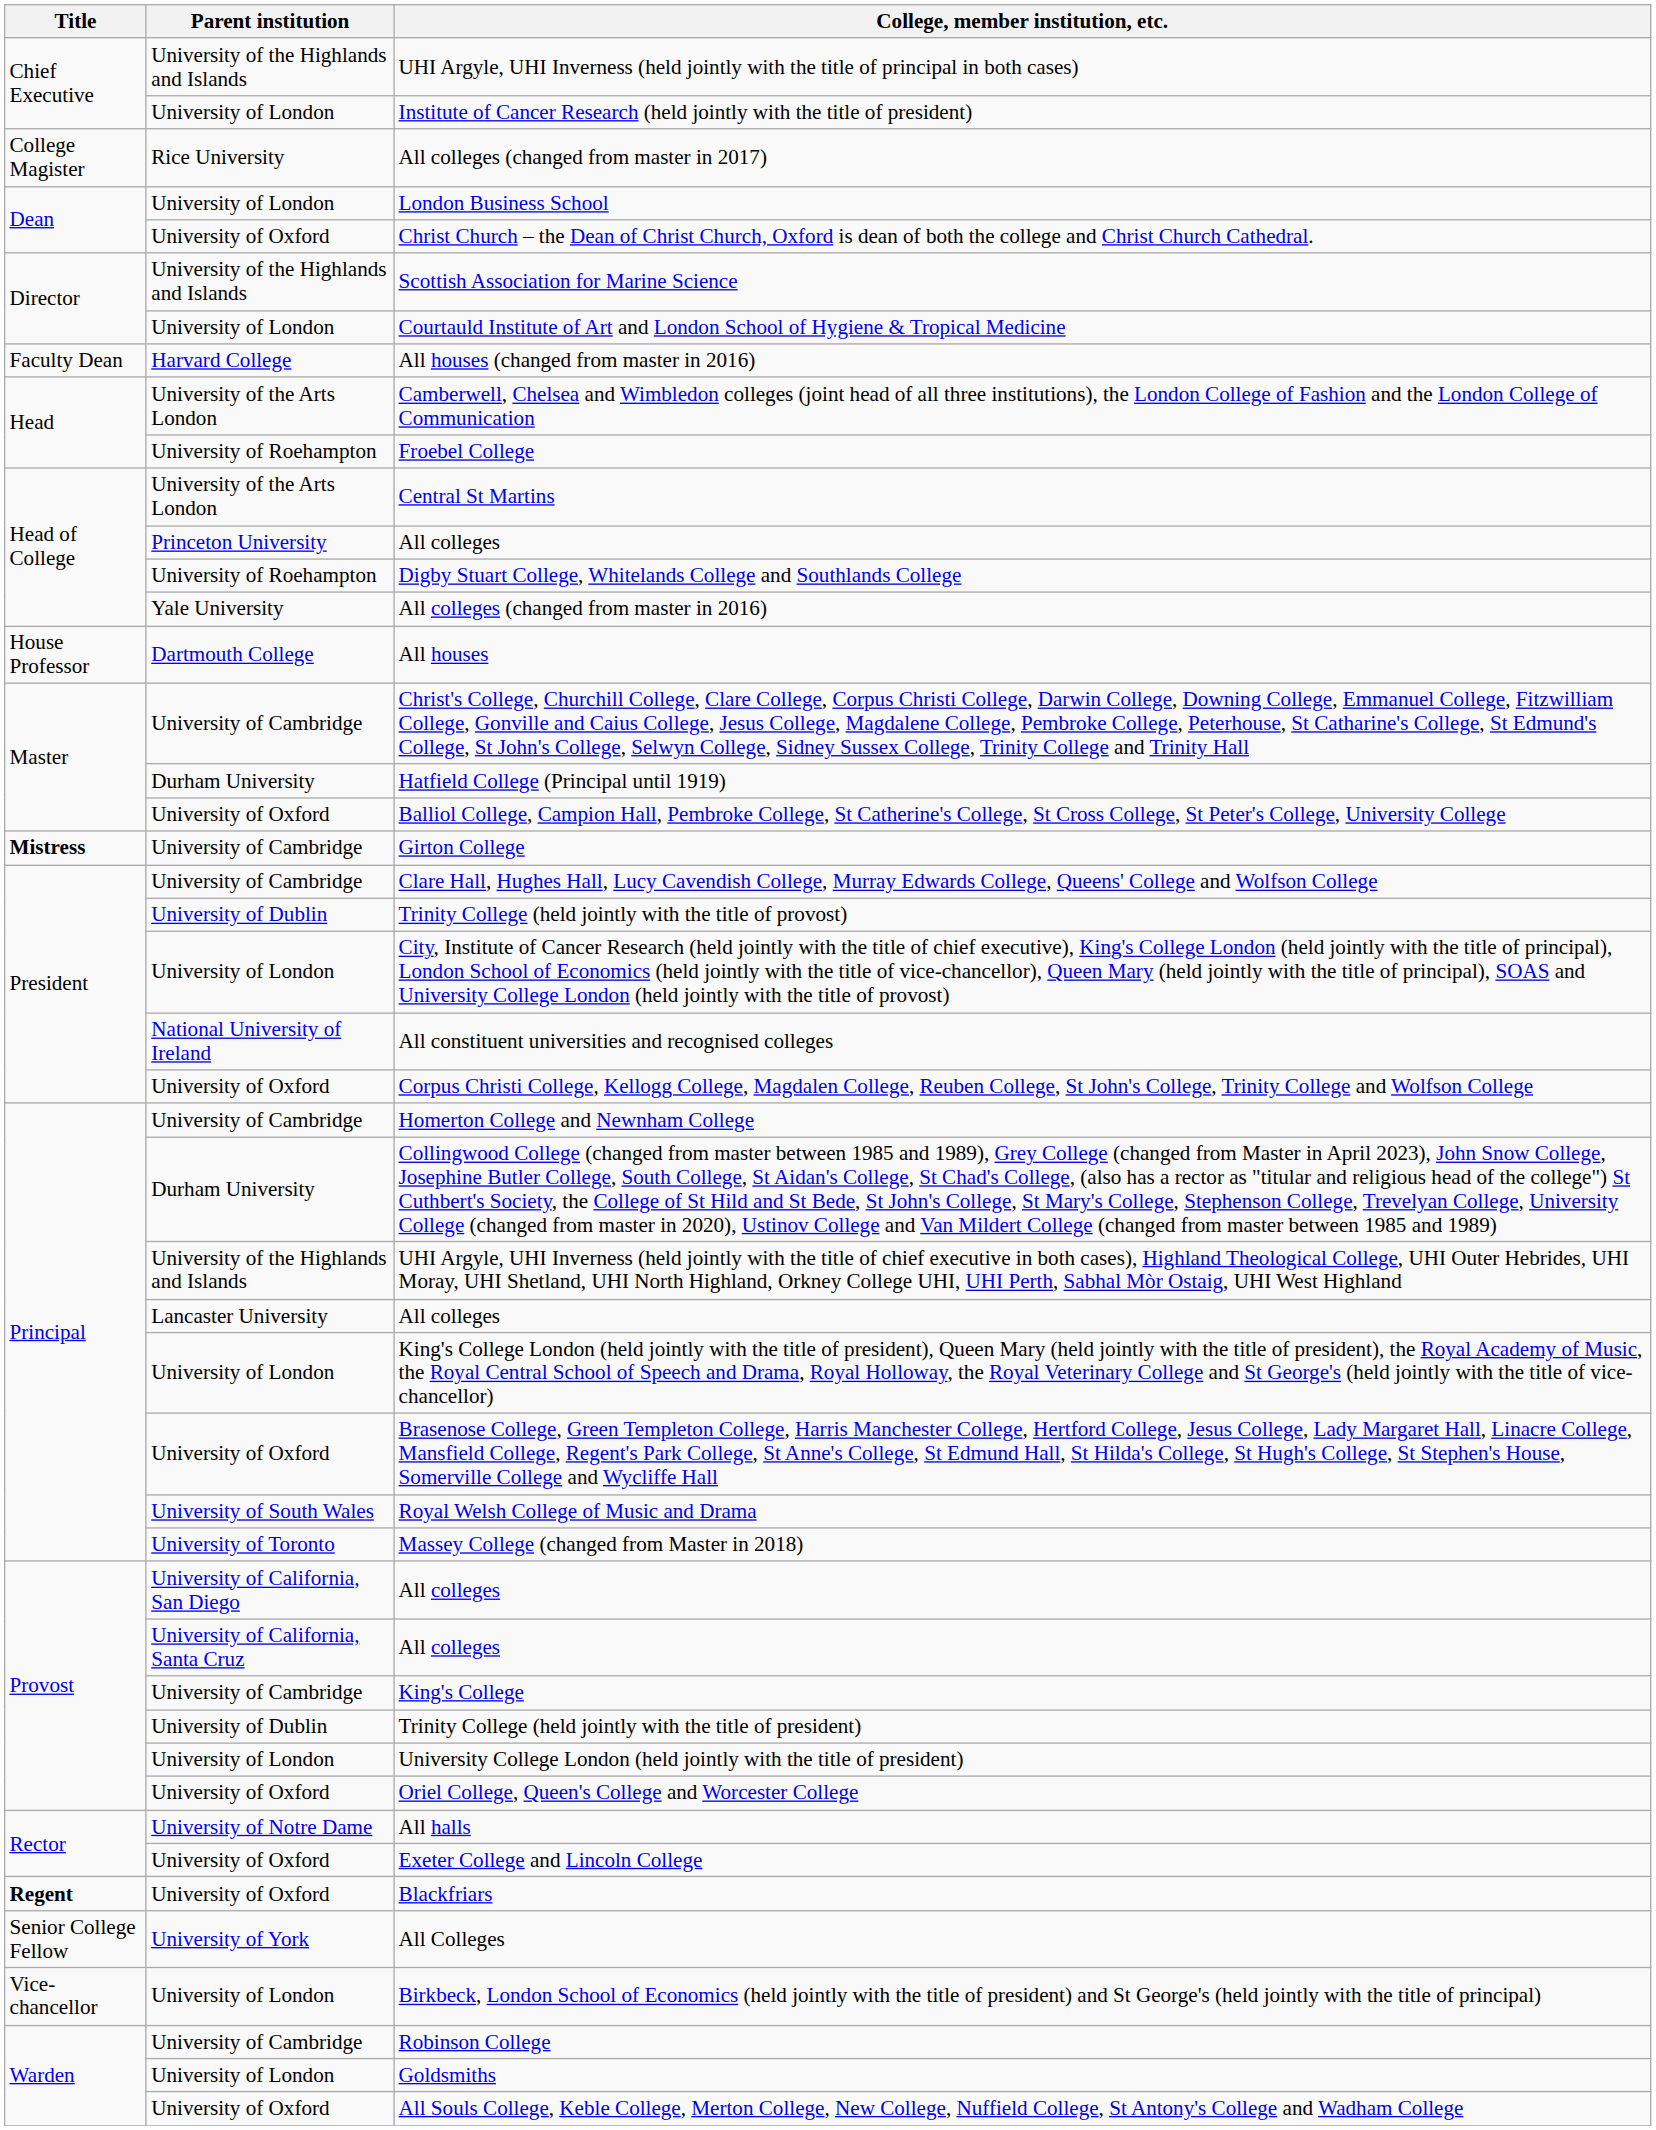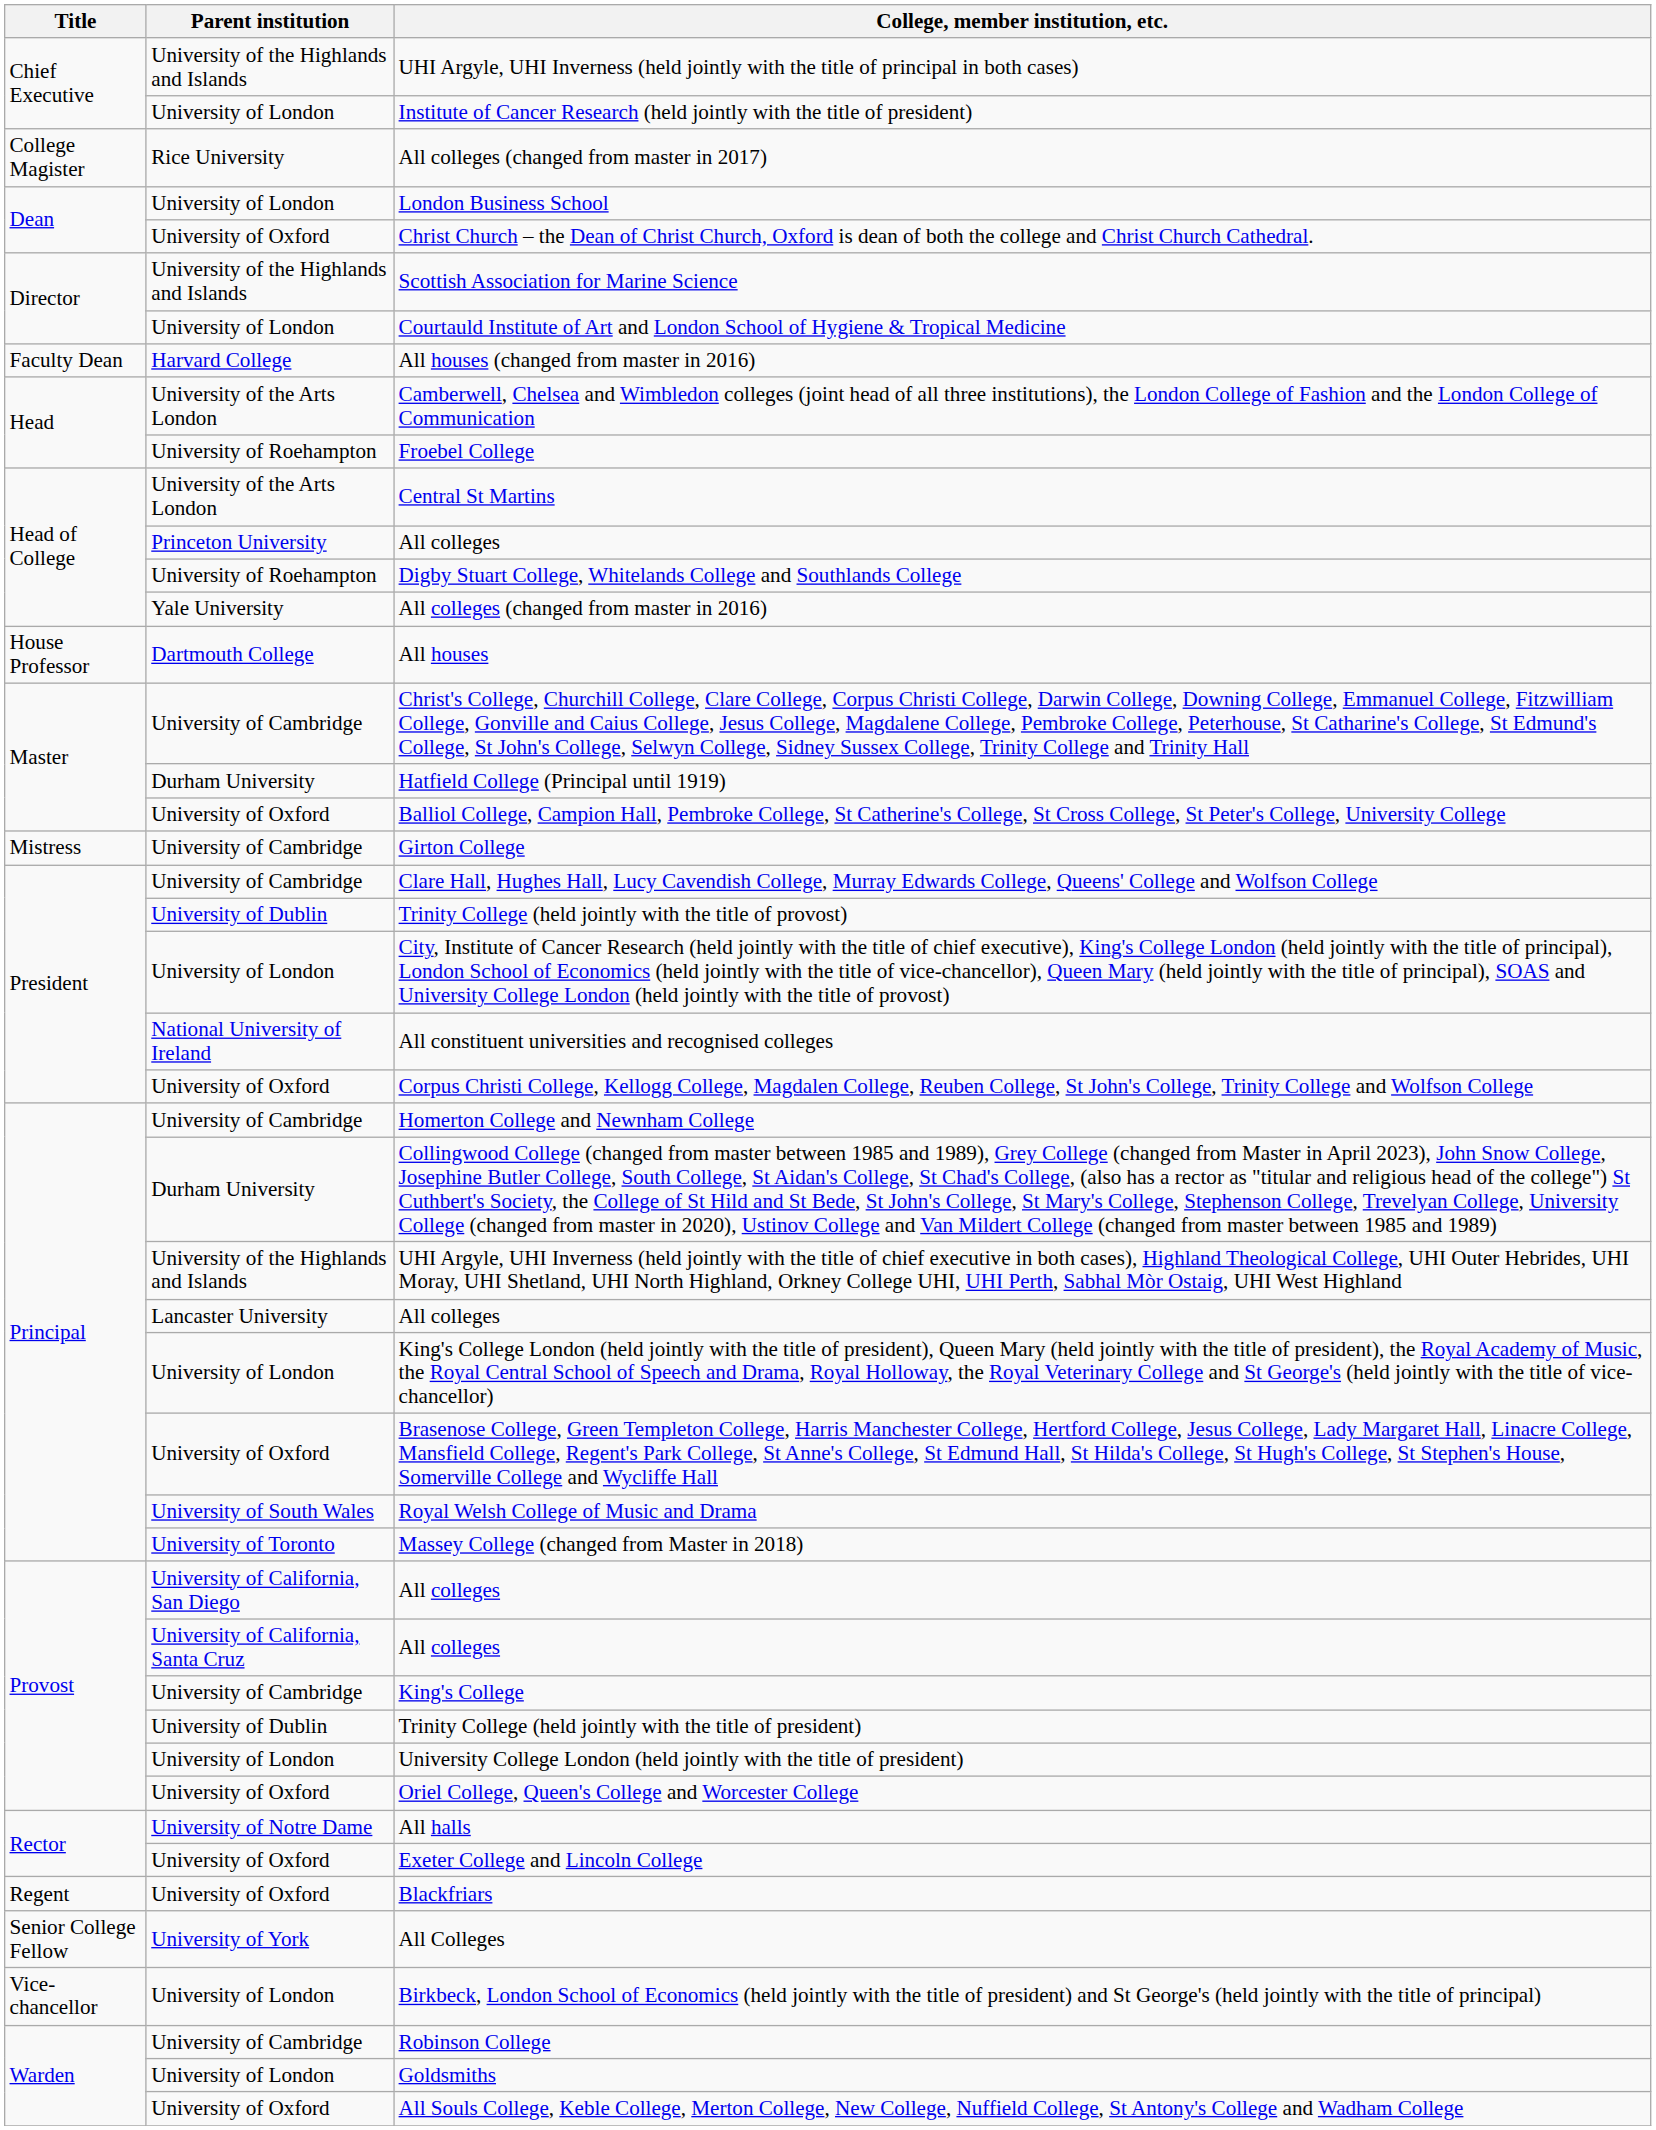Girton College | Title: bold -> normal
Blackfriars | Title: bold -> normal
